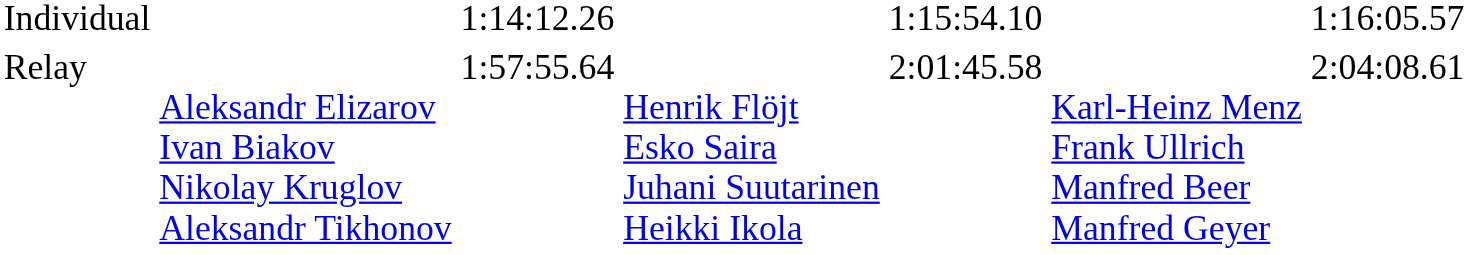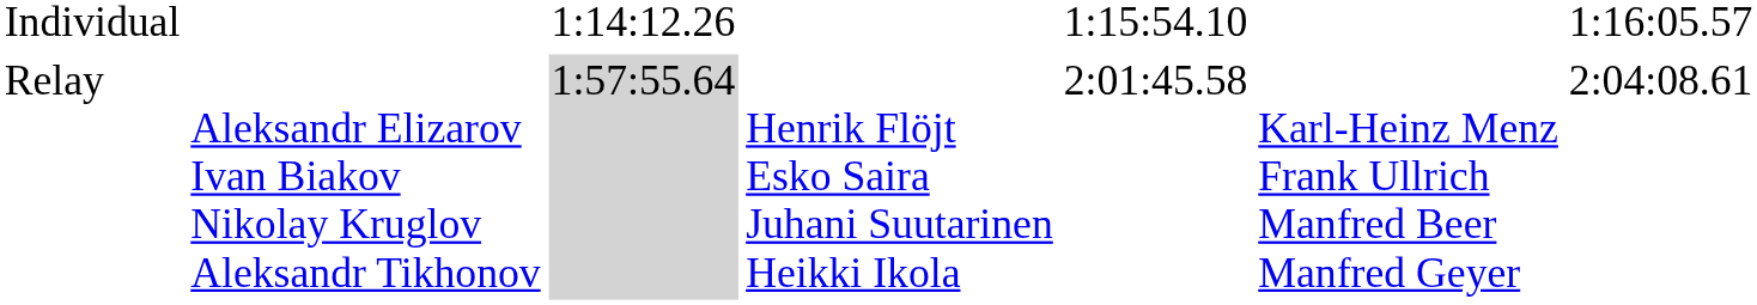Relay | column 3: no background -> lightgrey background
